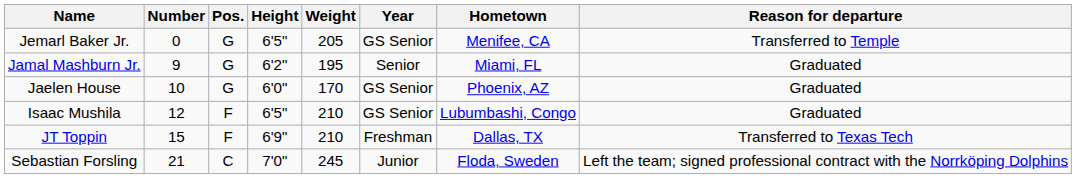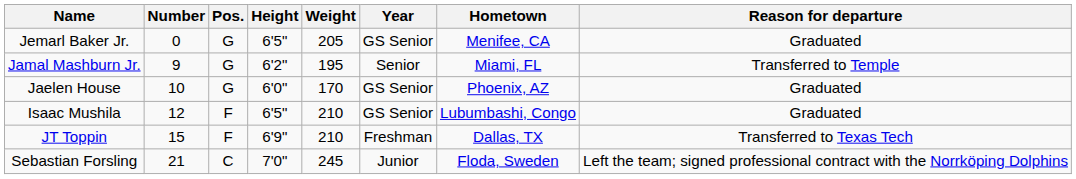Jemarl Baker Jr. | Reason for departure: Transferred to Temple -> Graduated
Jamal Mashburn Jr. | Reason for departure: Graduated -> Transferred to Temple
